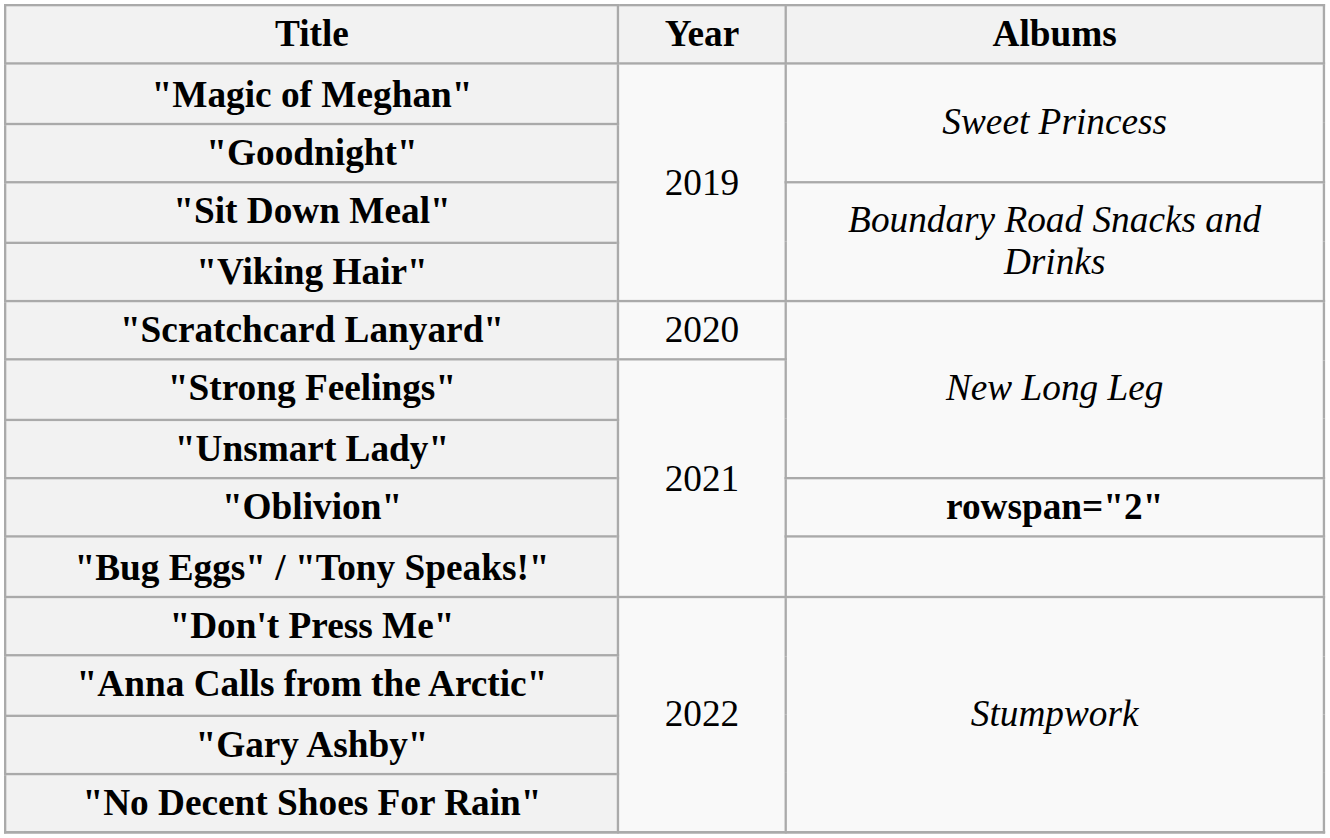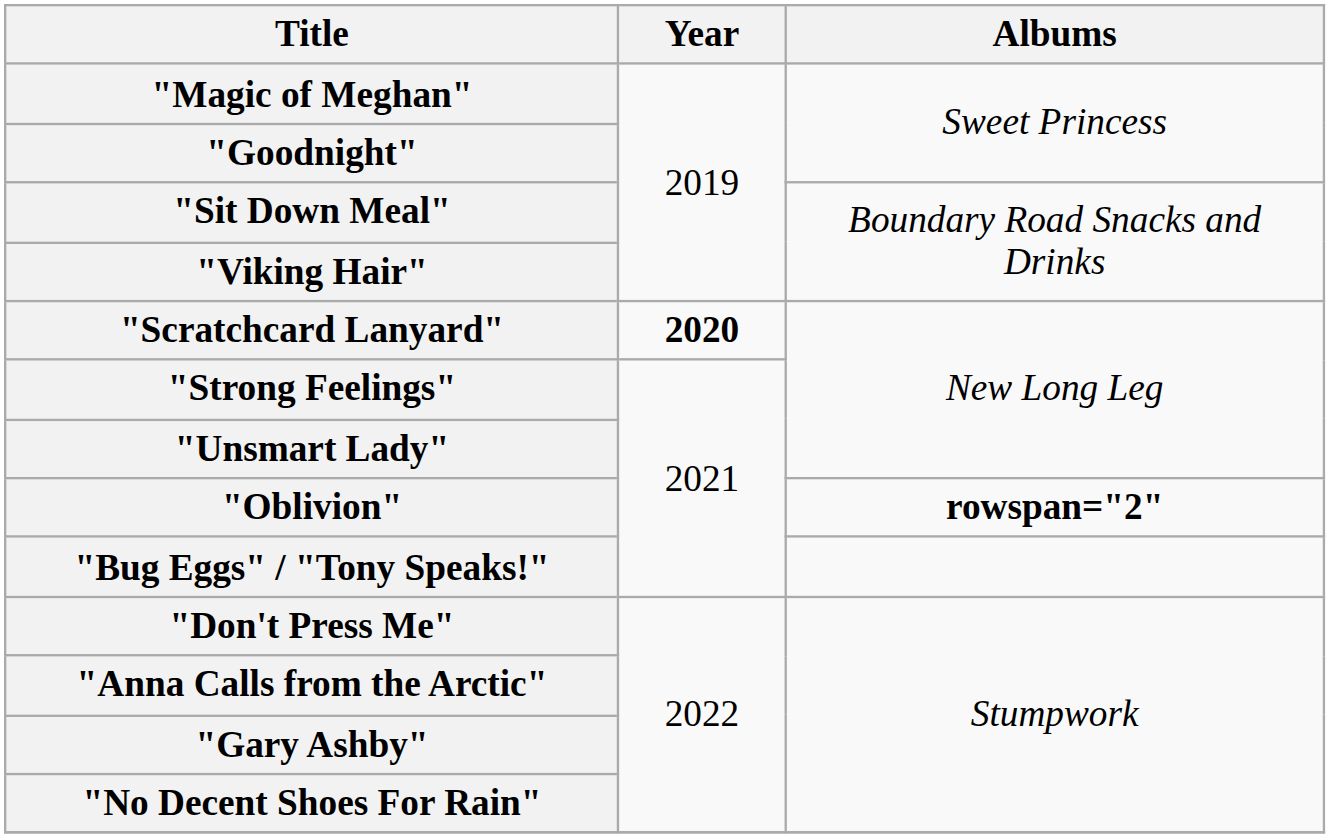"Scratchcard Lanyard" | Year: normal -> bold
